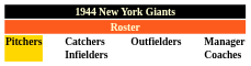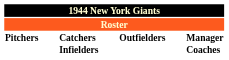Pitchers | column 1: gold background -> no background
